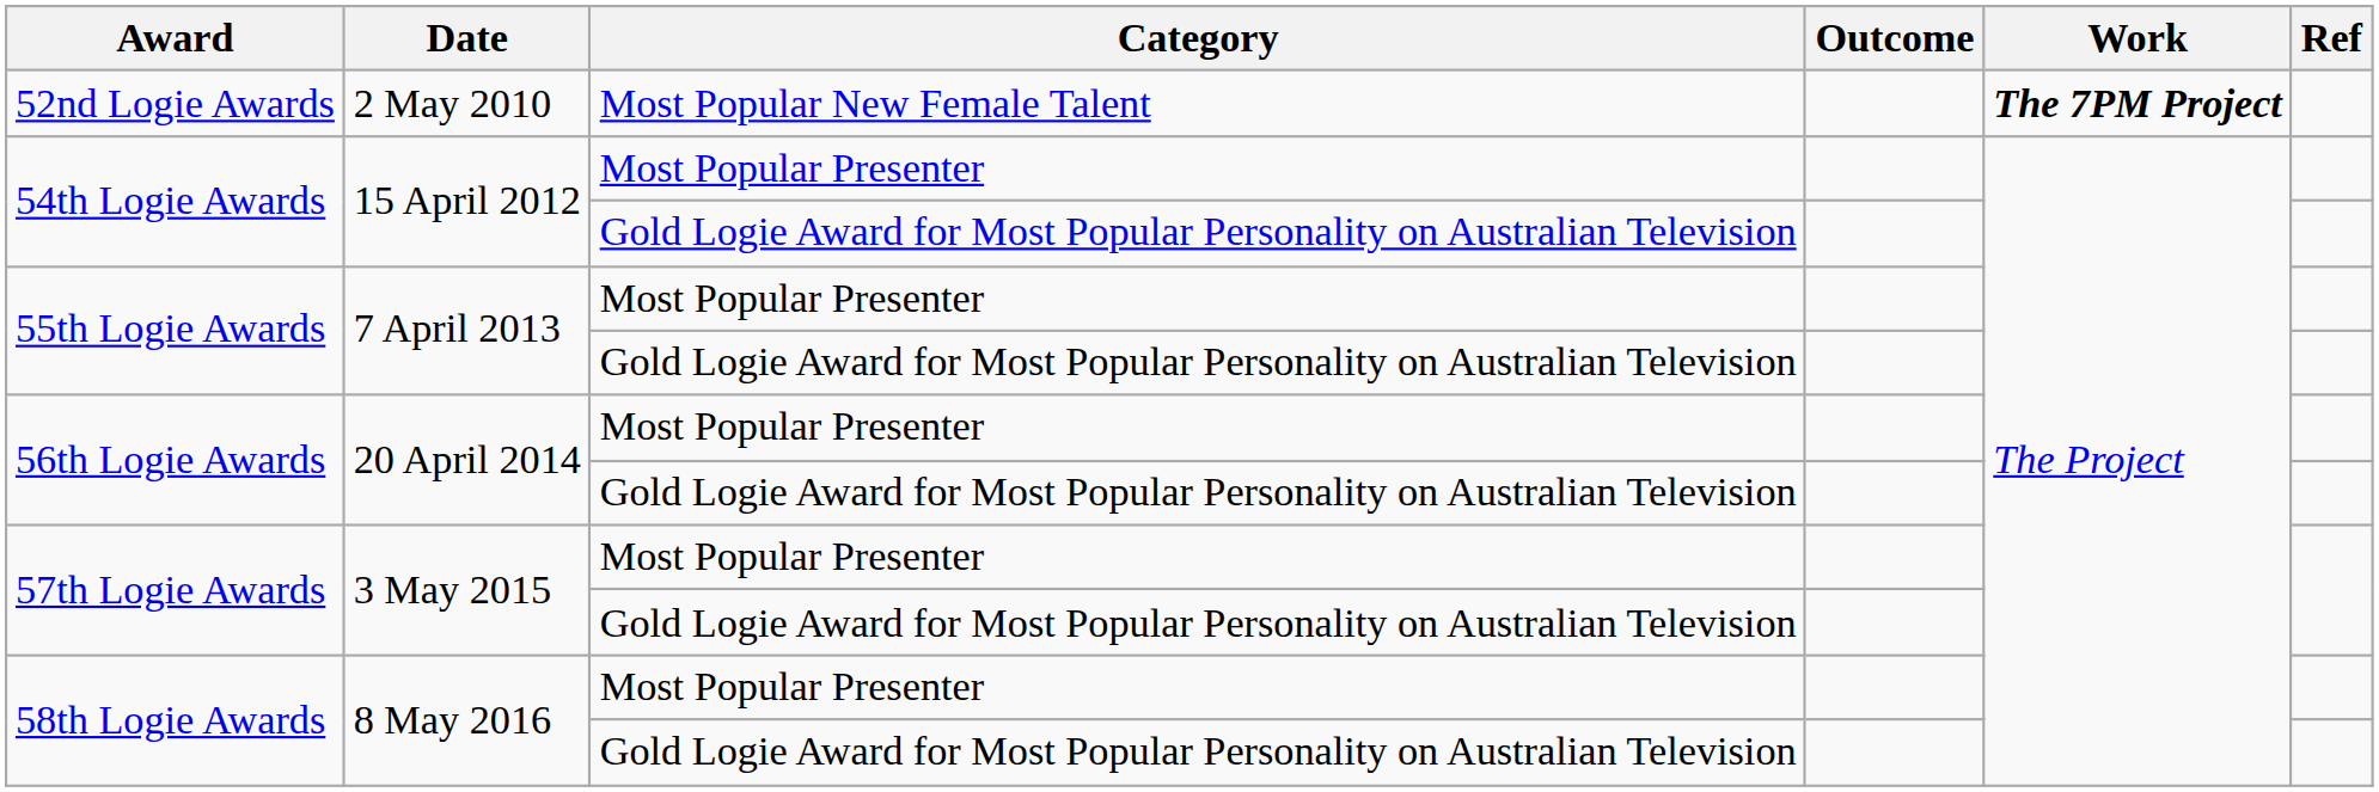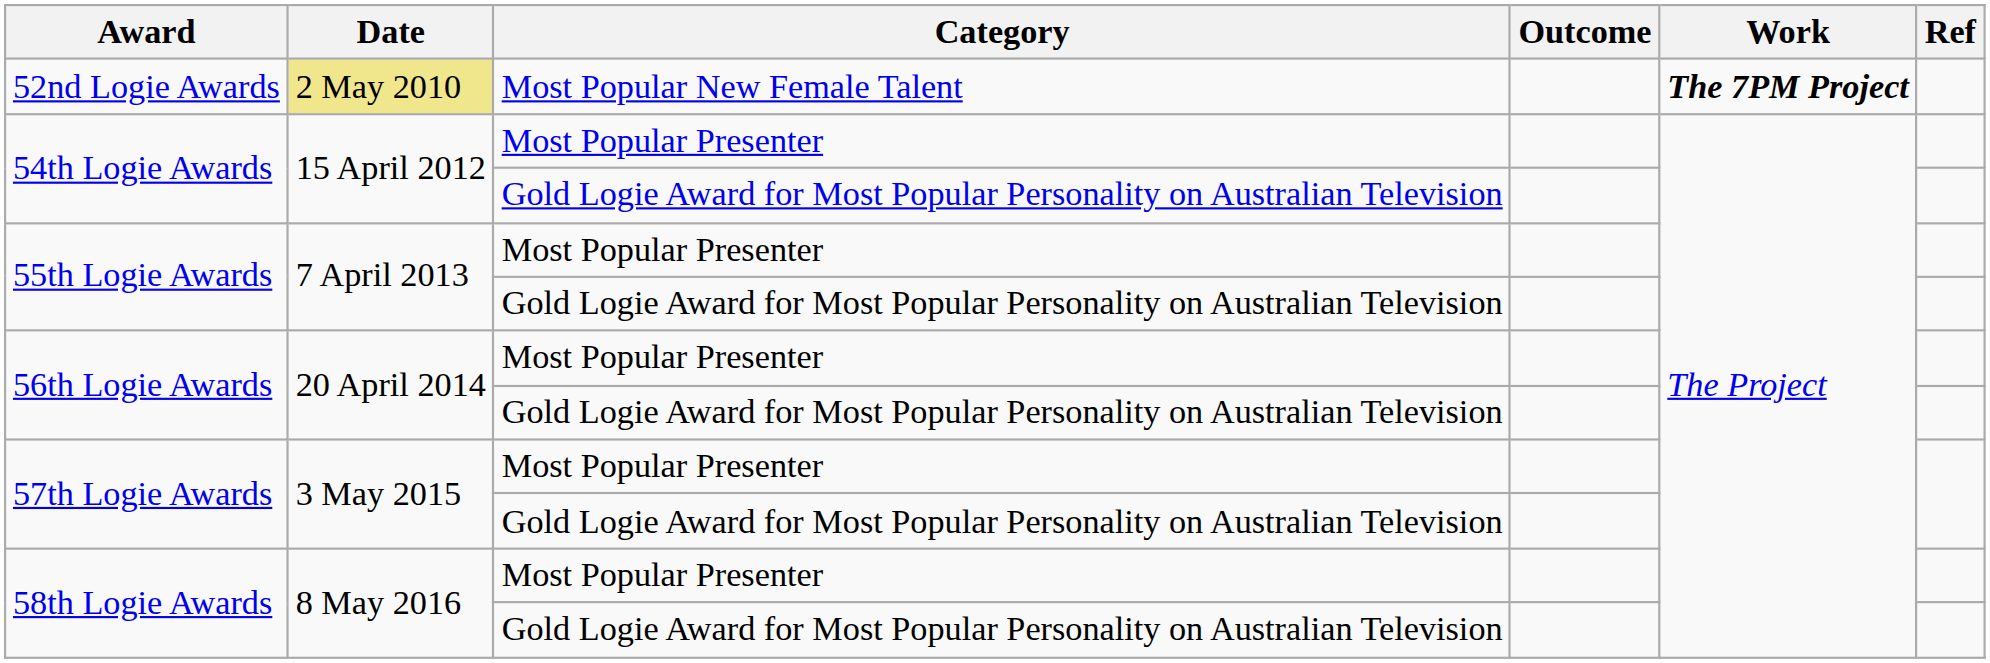52nd Logie Awards | Date: no background -> khaki background
